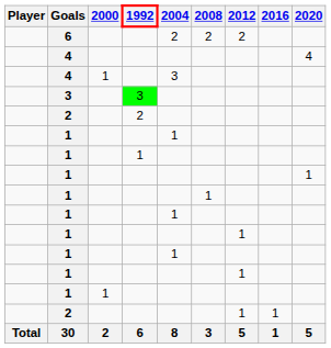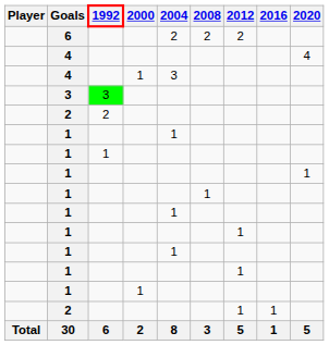columns swapped: 1992 <-> 2000
